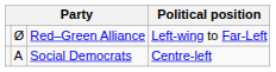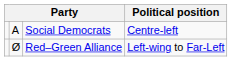rows swapped: Social Democrats <-> Red–Green Alliance
